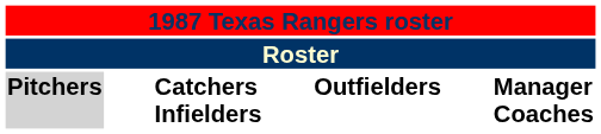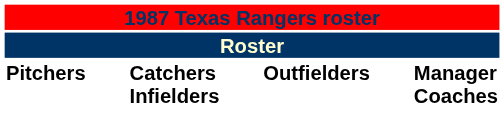Pitchers | column 1: lightgrey background -> no background
